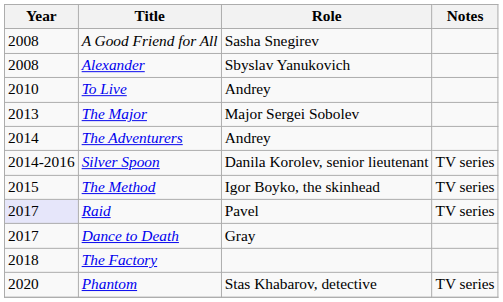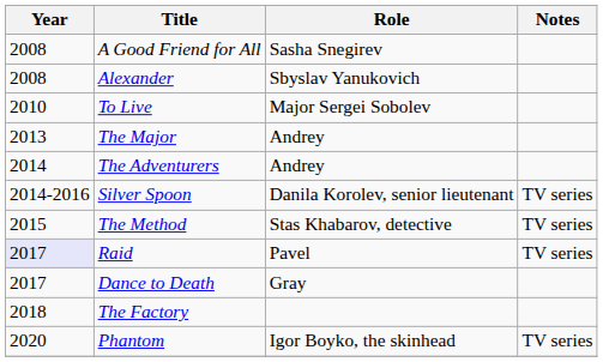To Live | Role: Andrey -> Major Sergei Sobolev
The Major | Role: Major Sergei Sobolev -> Andrey
The Method | Role: Igor Boyko, the skinhead -> Stas Khabarov, detective
Phantom | Role: Stas Khabarov, detective -> Igor Boyko, the skinhead
